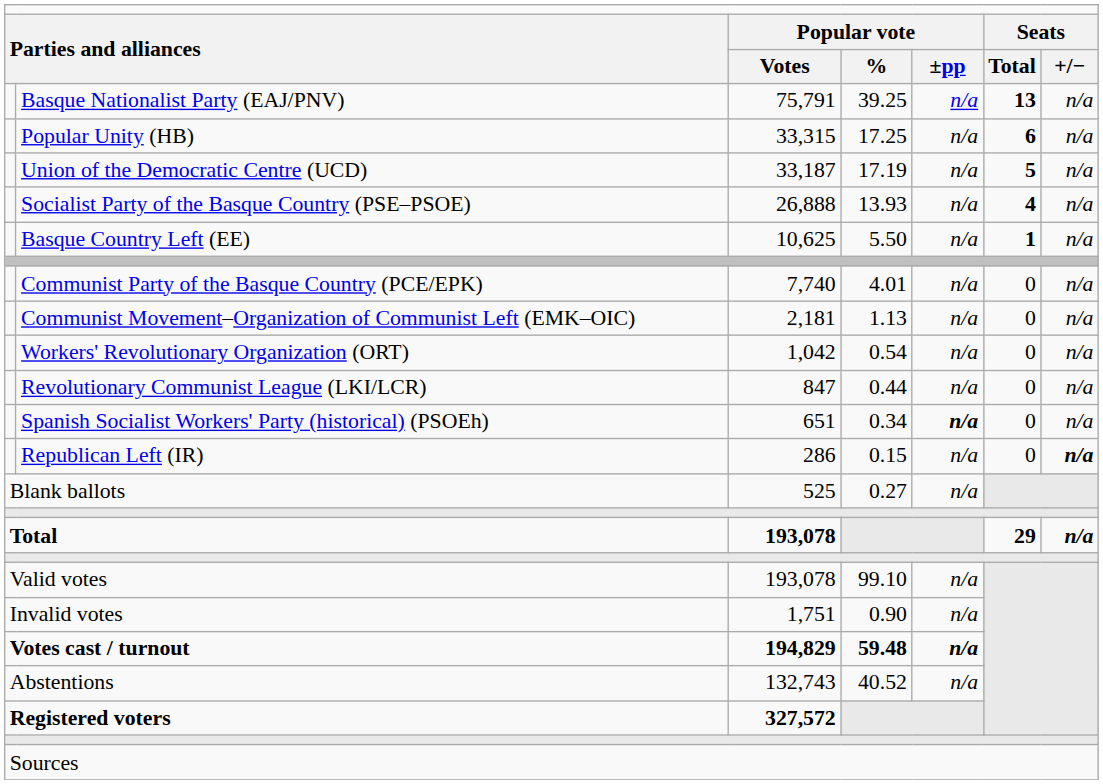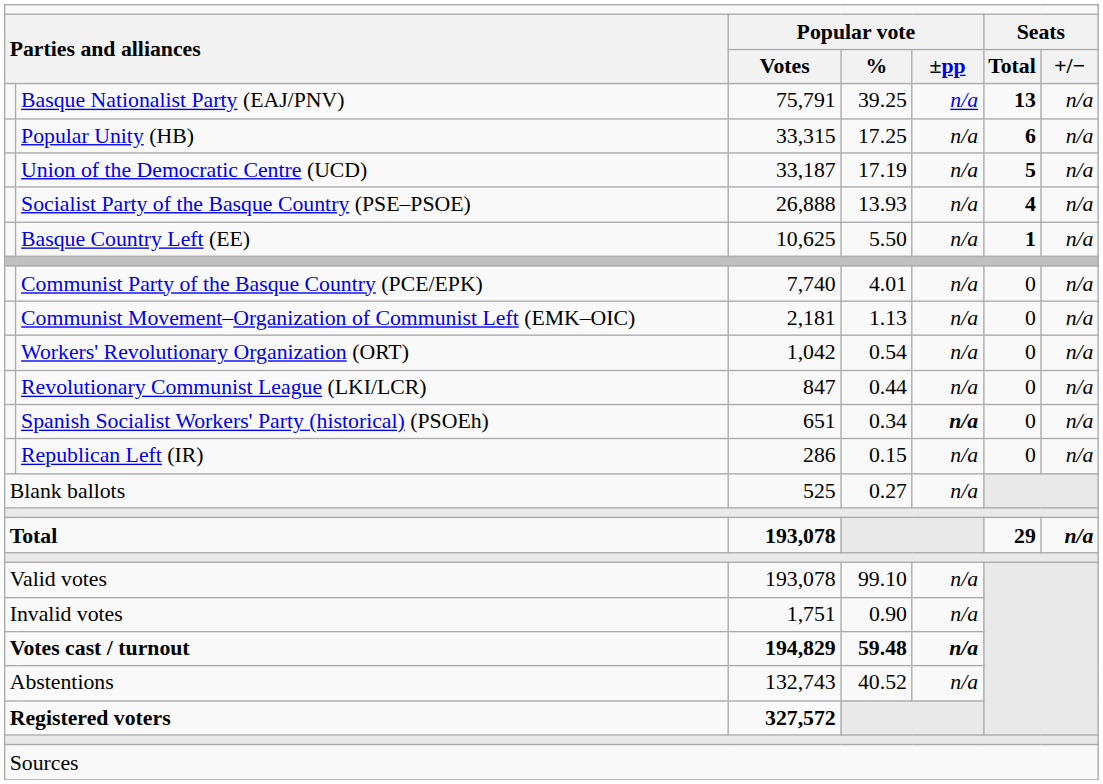Republican Left (IR) | column 7: bold -> normal
